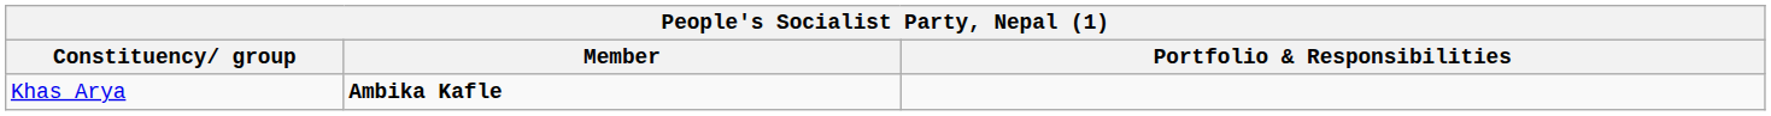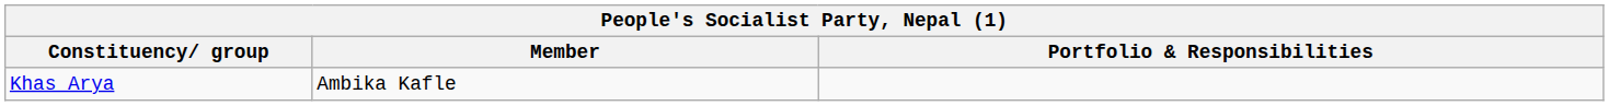Khas Arya | Member: bold -> normal
